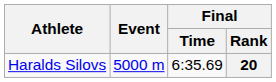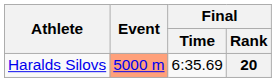20 | Event: no background -> lightsalmon background
